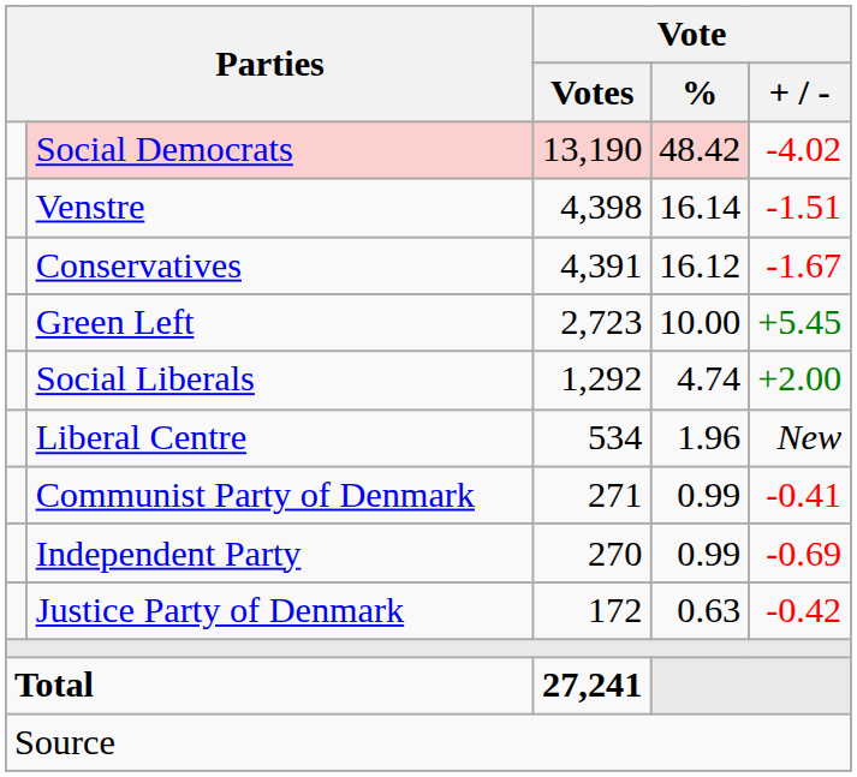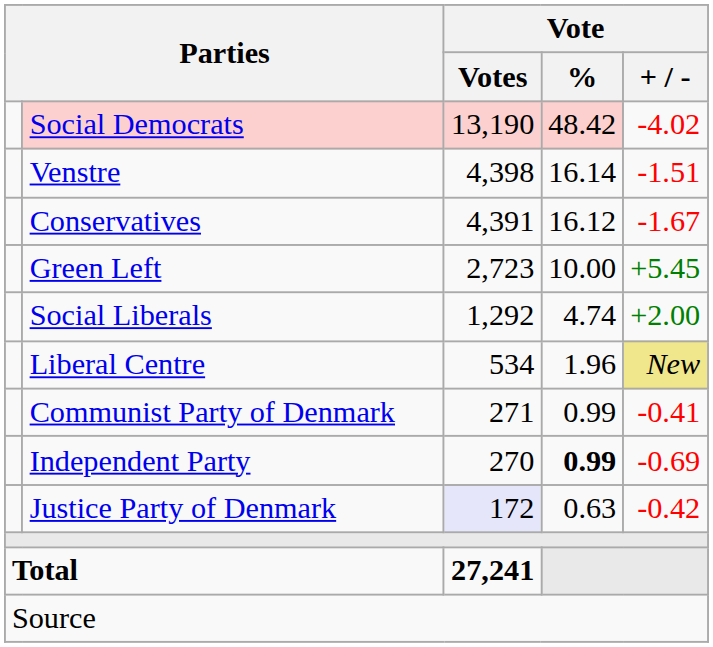Liberal Centre | Vote / + / -: no background -> khaki background
Independent Party | Vote / %: normal -> bold
Justice Party of Denmark | Vote / Votes: no background -> lavender background
